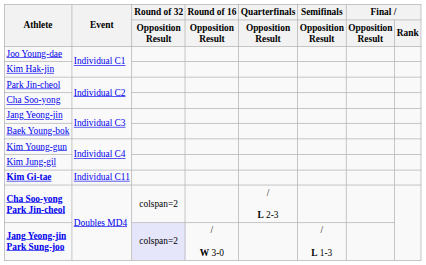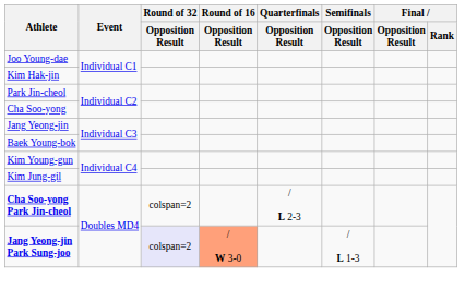- row: Kim Gi-tae | Individual C11
Jang Yeong-jin Park Sung-joo | Round of 16 / Opposition Result: no background -> lightsalmon background
